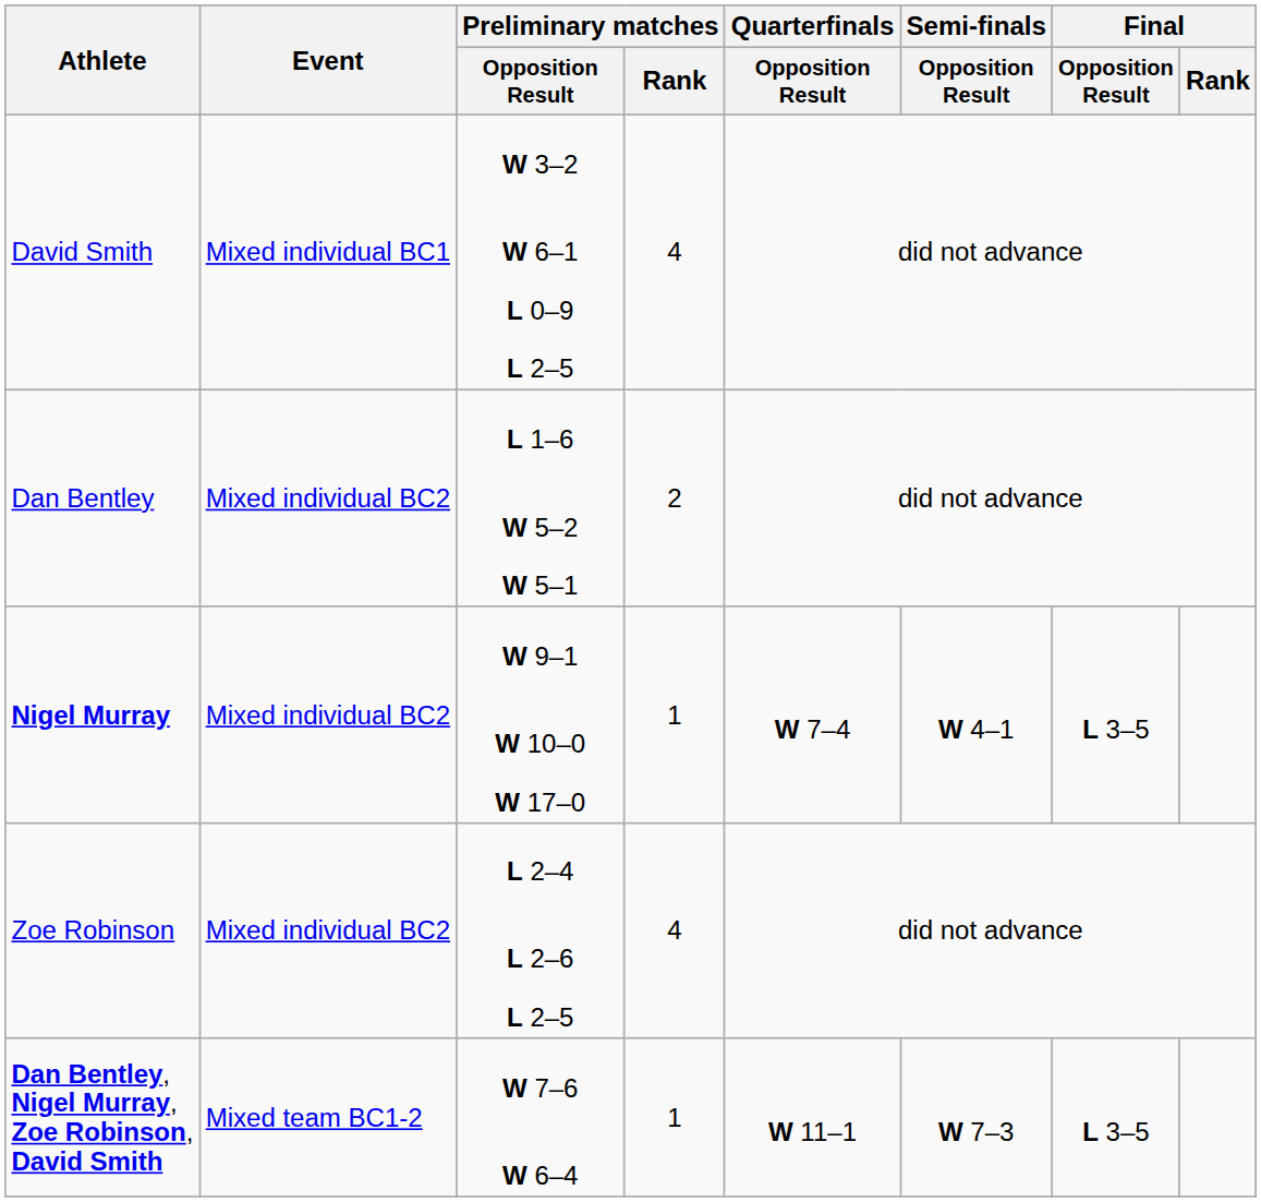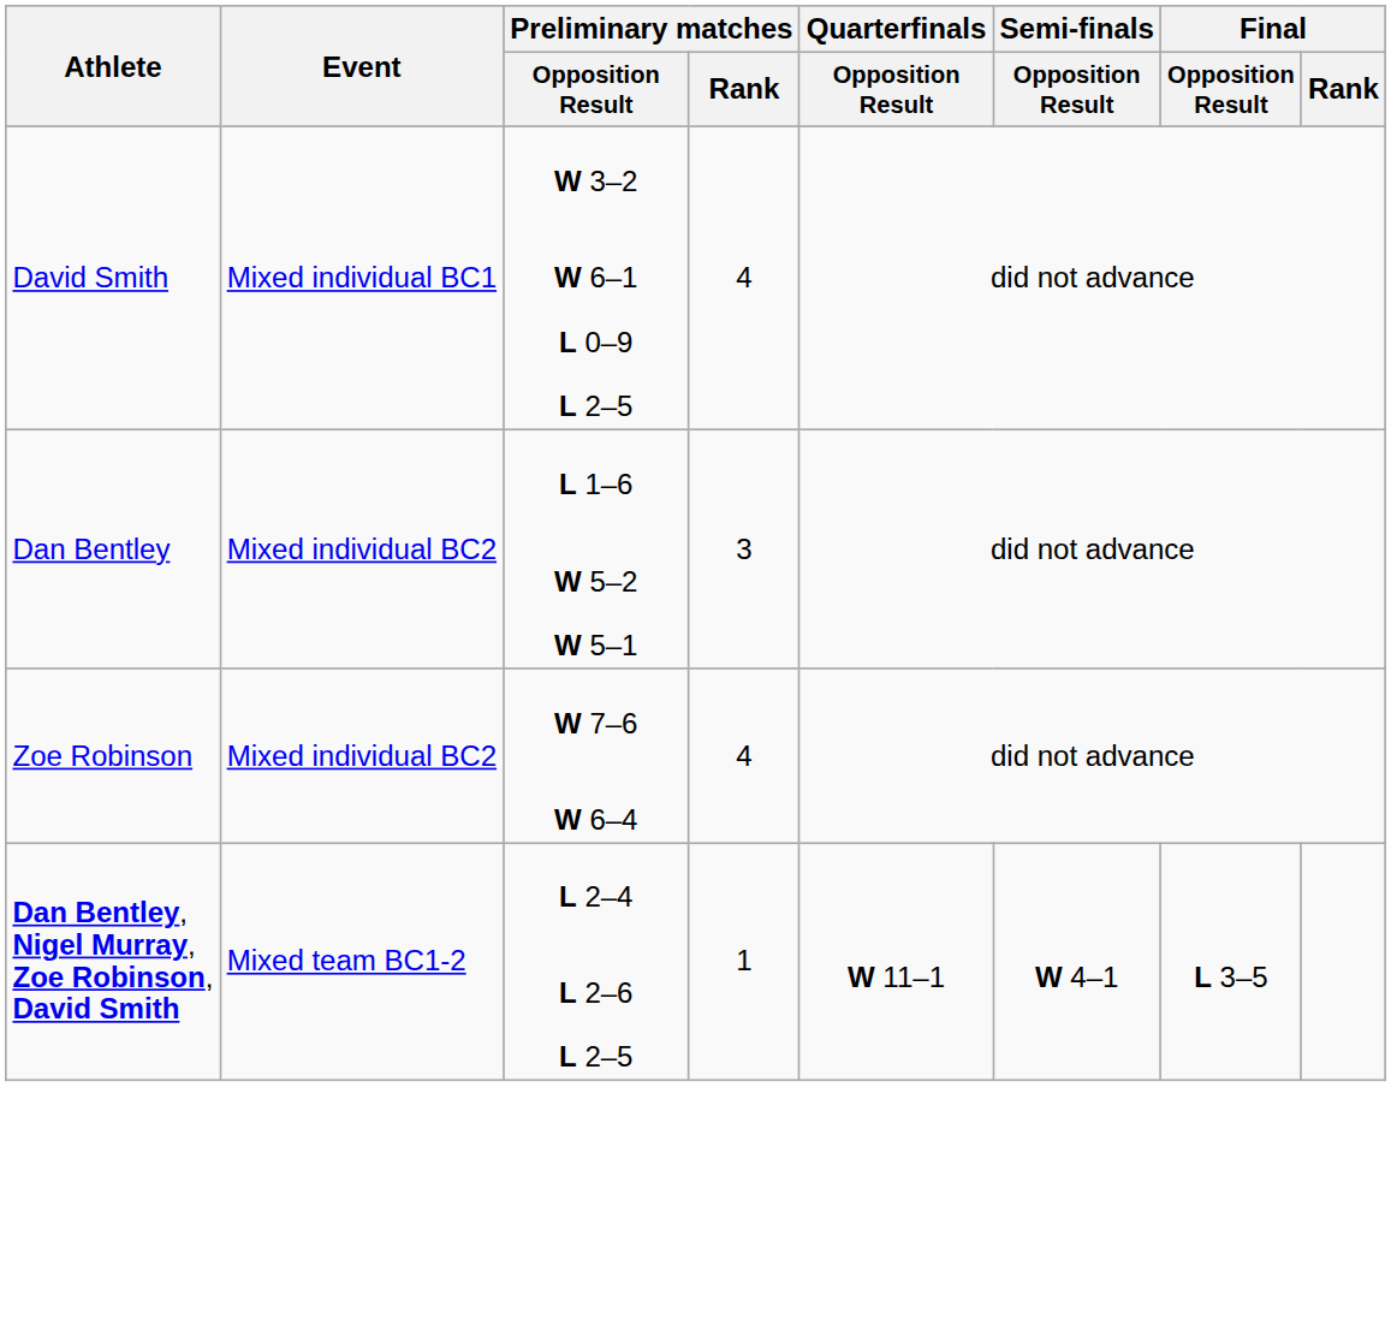Dan Bentley | Preliminary matches / Rank: 2 -> 3
- row: Nigel Murray | Mixed individual BC2 | W 9–1 W 10–0 W 17–0 | 1 | W 7–4 | W 4–1 | L 3–5
Zoe Robinson | Preliminary matches / Opposition Result: L 2–4 L 2–6 L 2–5 -> W 7–6 W 6–4
Dan Bentley, Nigel Murray, Zoe Robinson, David Smith | Preliminary matches / Opposition Result: W 7–6 W 6–4 -> L 2–4 L 2–6 L 2–5
Dan Bentley, Nigel Murray, Zoe Robinson, David Smith | Semi-finals / Opposition Result: W 7–3 -> W 4–1
